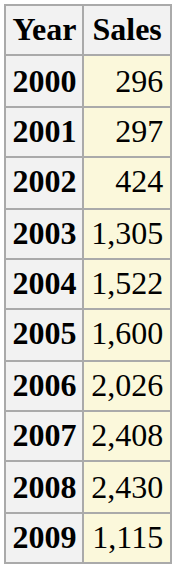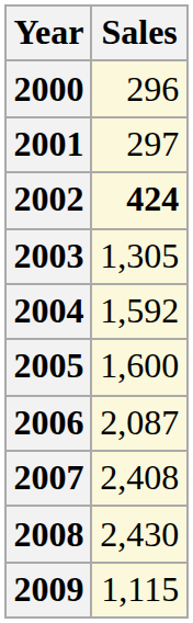2002 | Sales: normal -> bold
2004 | Sales: 1,522 -> 1,592
2006 | Sales: 2,026 -> 2,087
